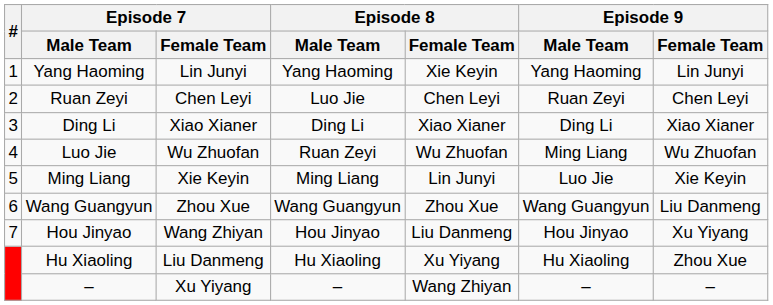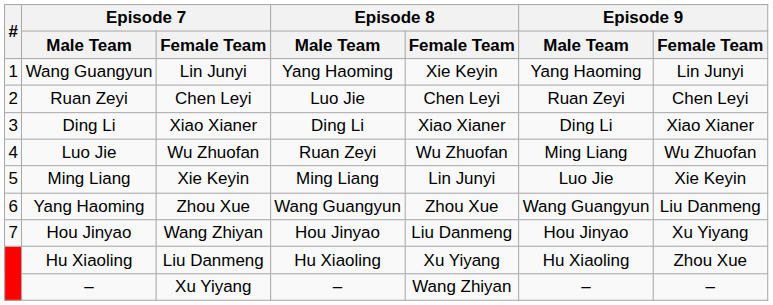row 3 | Episode 7 / Male Team: Yang Haoming -> Wang Guangyun
row 8 | Episode 7 / Male Team: Wang Guangyun -> Yang Haoming
